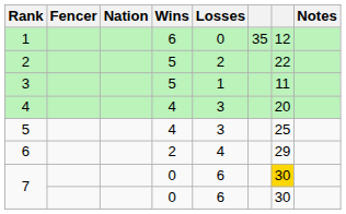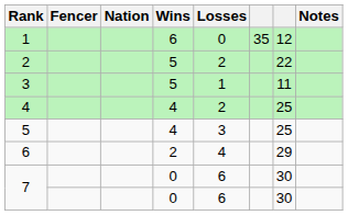row 5 | Losses: 3 -> 2
row 5 | column 7: 20 -> 25
row 8 | column 7: gold background -> no background
